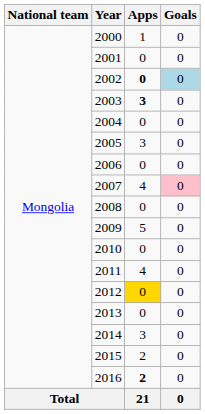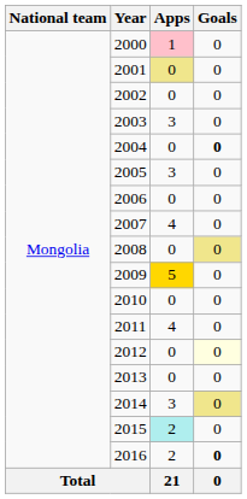2000 | Apps: no background -> pink background
2001 | Apps: no background -> khaki background
2002 | Apps: bold -> normal
2002 | Goals: lightblue background -> no background
2003 | Apps: bold -> normal
2004 | Goals: normal -> bold
2007 | Goals: pink background -> no background
2008 | Goals: no background -> khaki background
2009 | Apps: no background -> gold background
2012 | Apps: gold background -> no background
2012 | Goals: no background -> lightyellow background
2014 | Goals: no background -> khaki background
2015 | Apps: no background -> paleturquoise background
2016 | Apps: bold -> normal
2016 | Goals: normal -> bold
